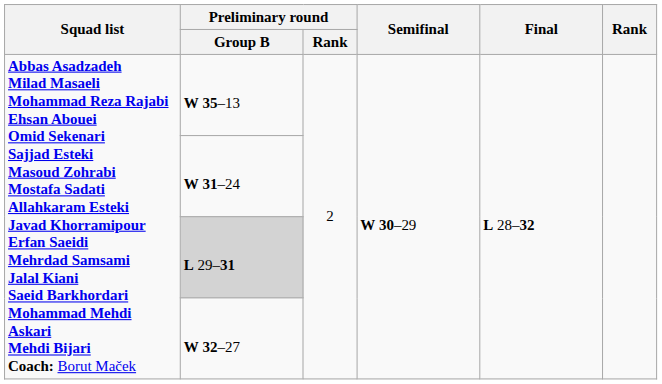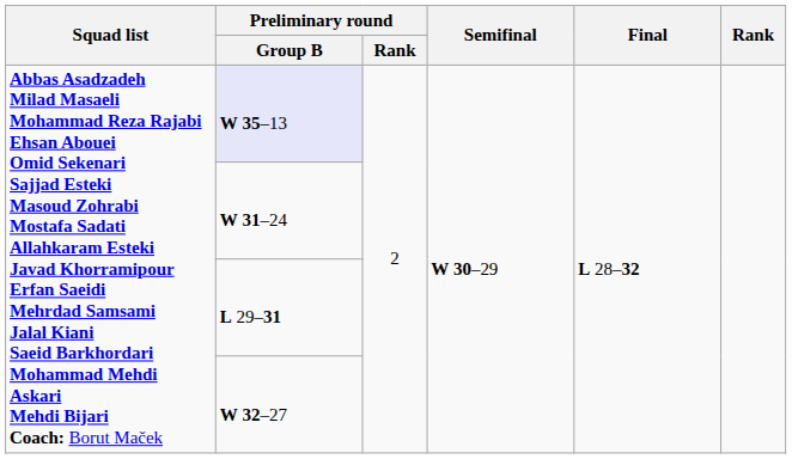W 35–13 | Preliminary round / Group B: no background -> lavender background
L 29–31 | Preliminary round / Group B: lightgrey background -> no background
